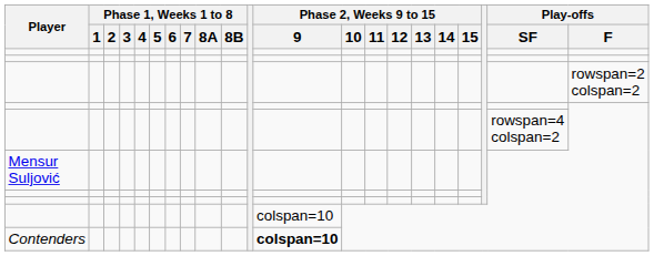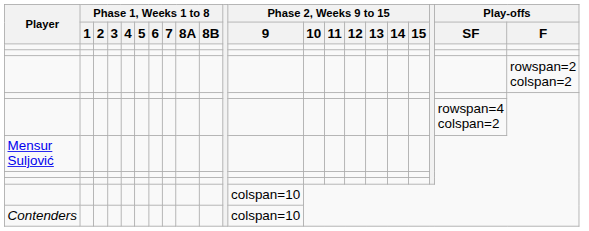Contenders | Phase 2, Weeks 9 to 15 / 9: bold -> normal
